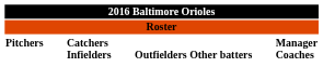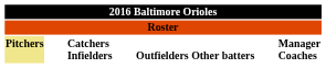Pitchers | column 1: no background -> khaki background
